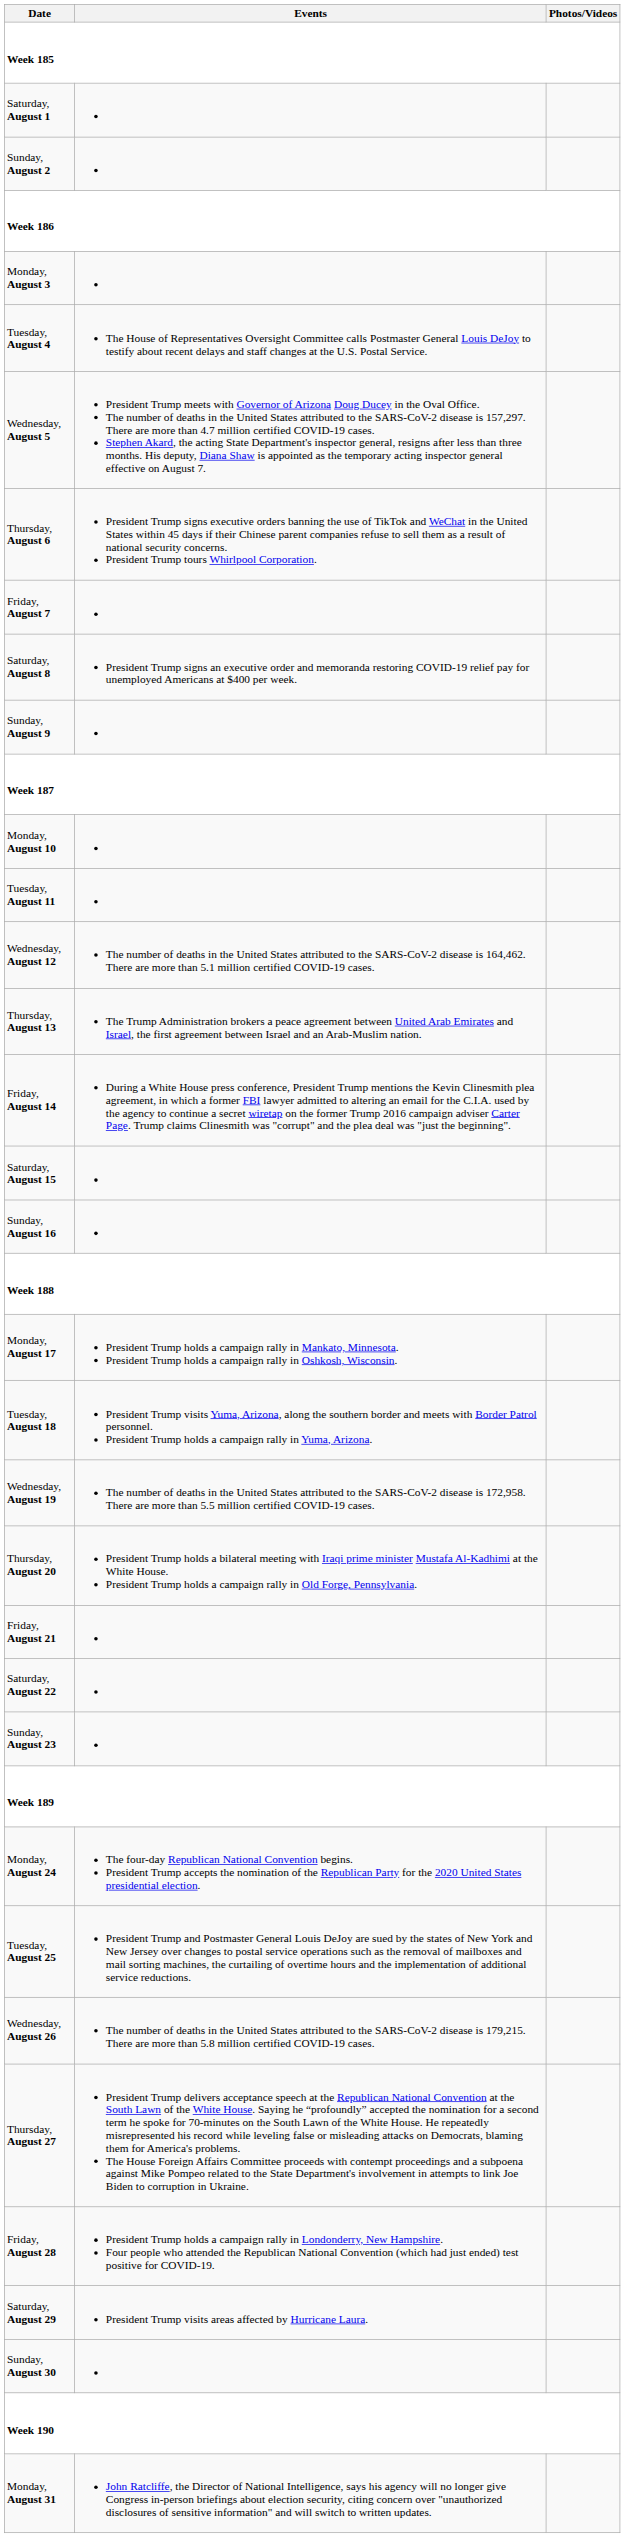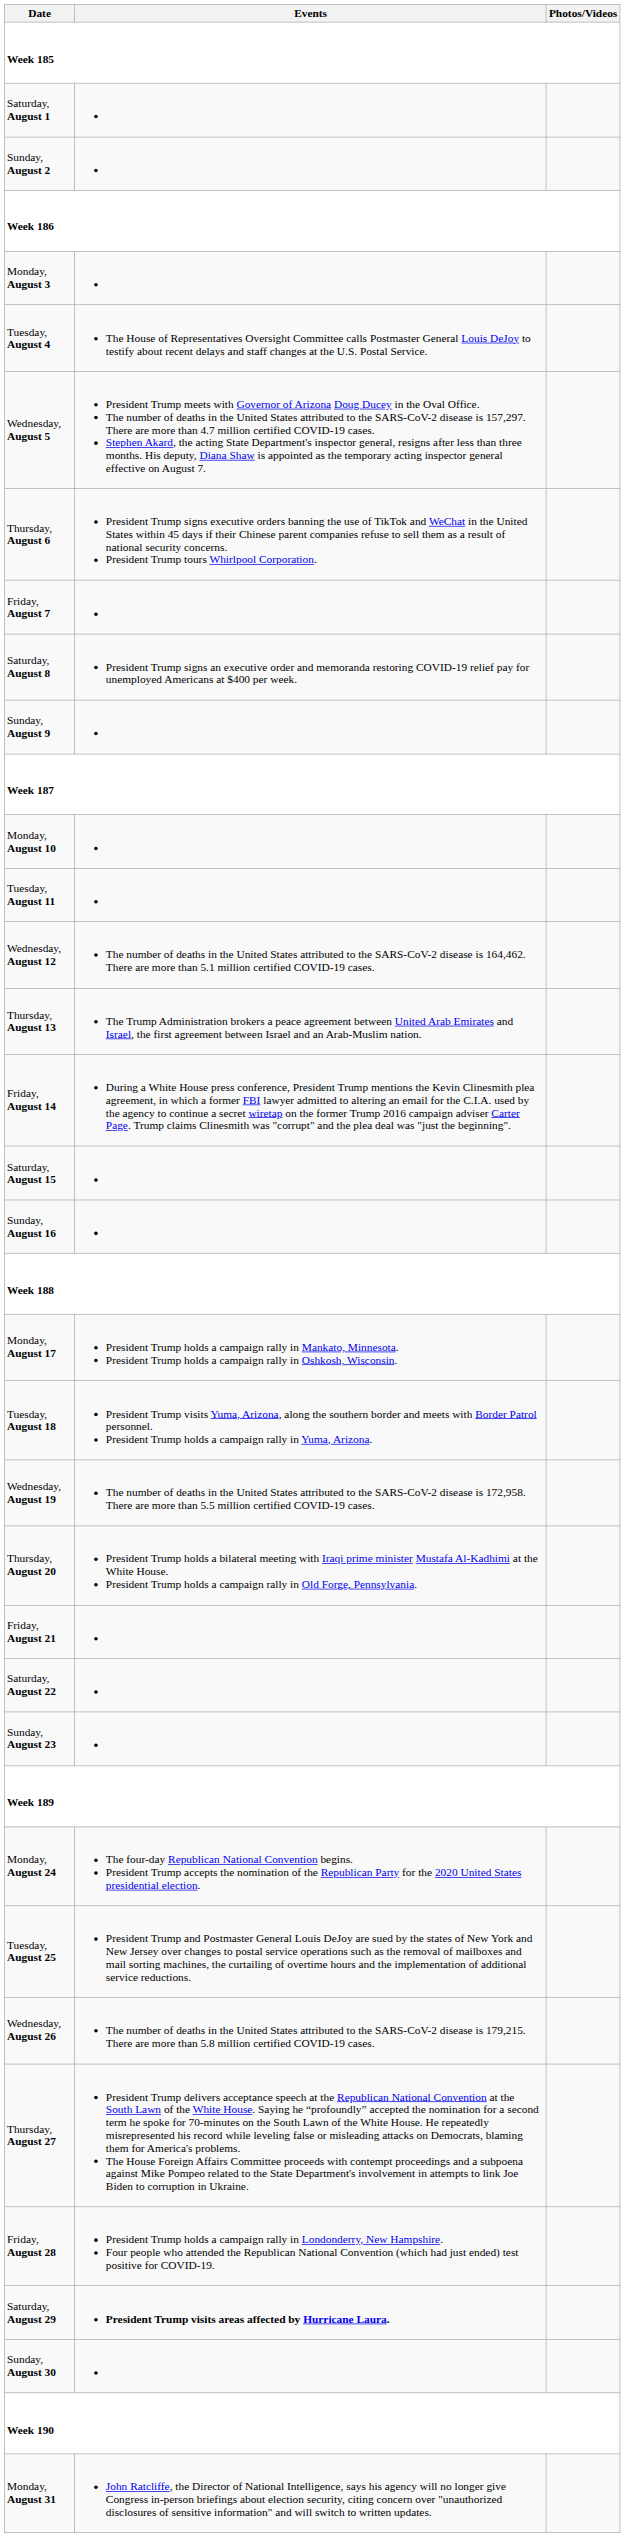Saturday, August 29 | Events: normal -> bold
